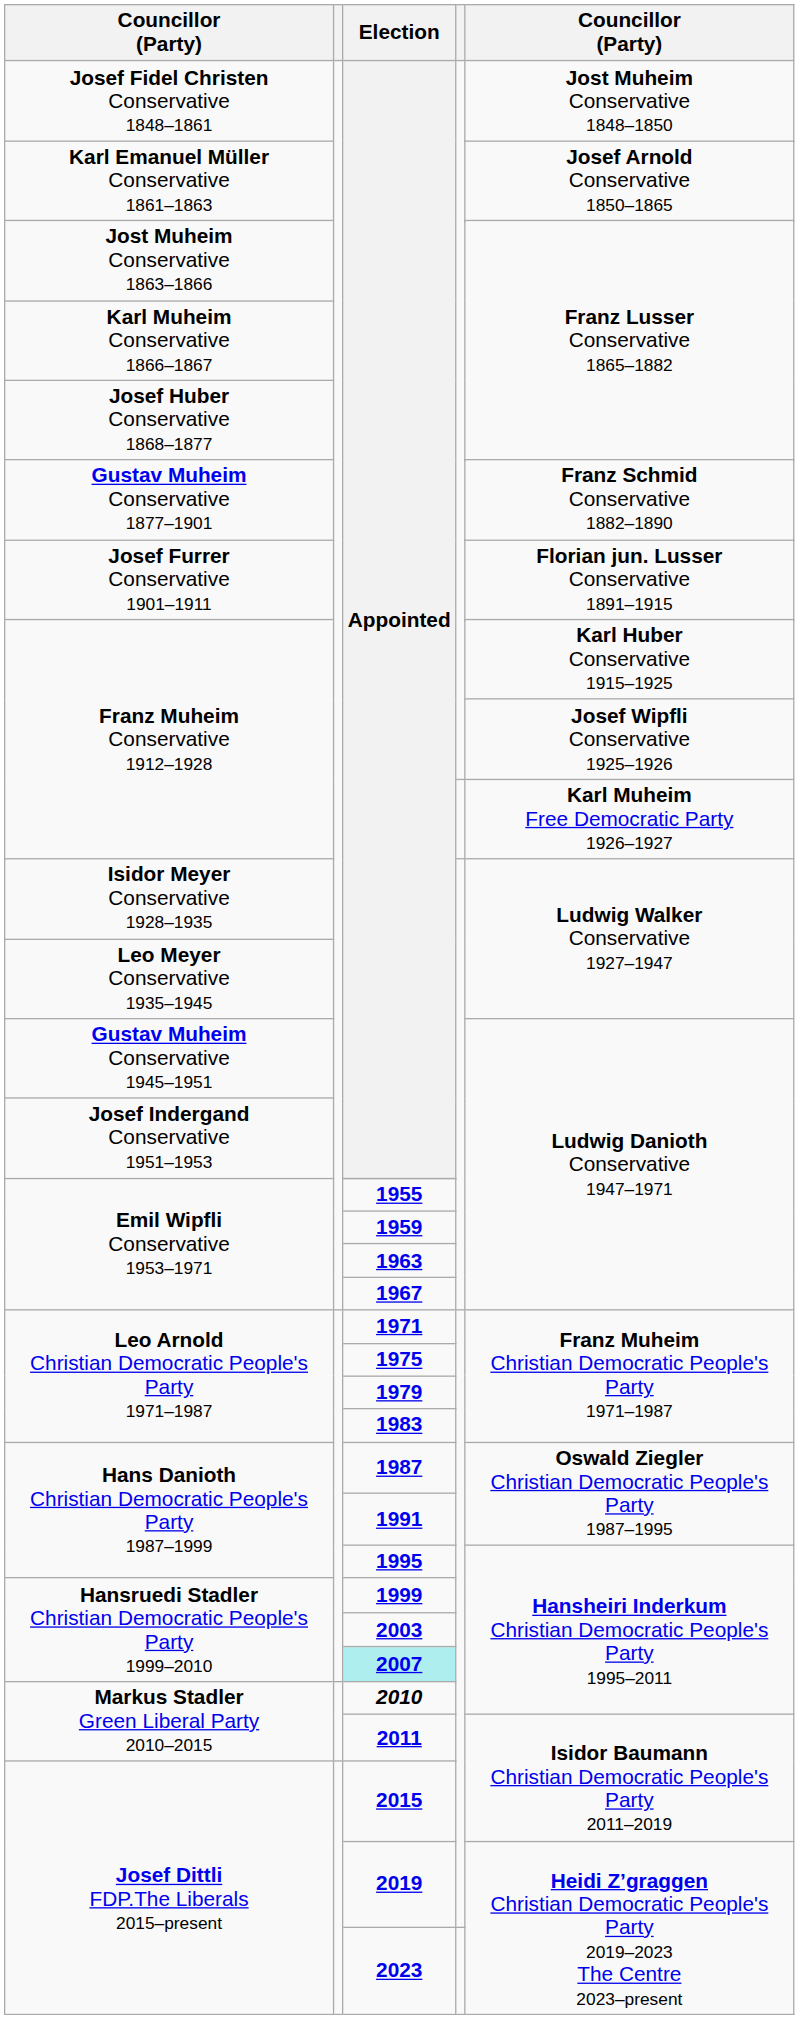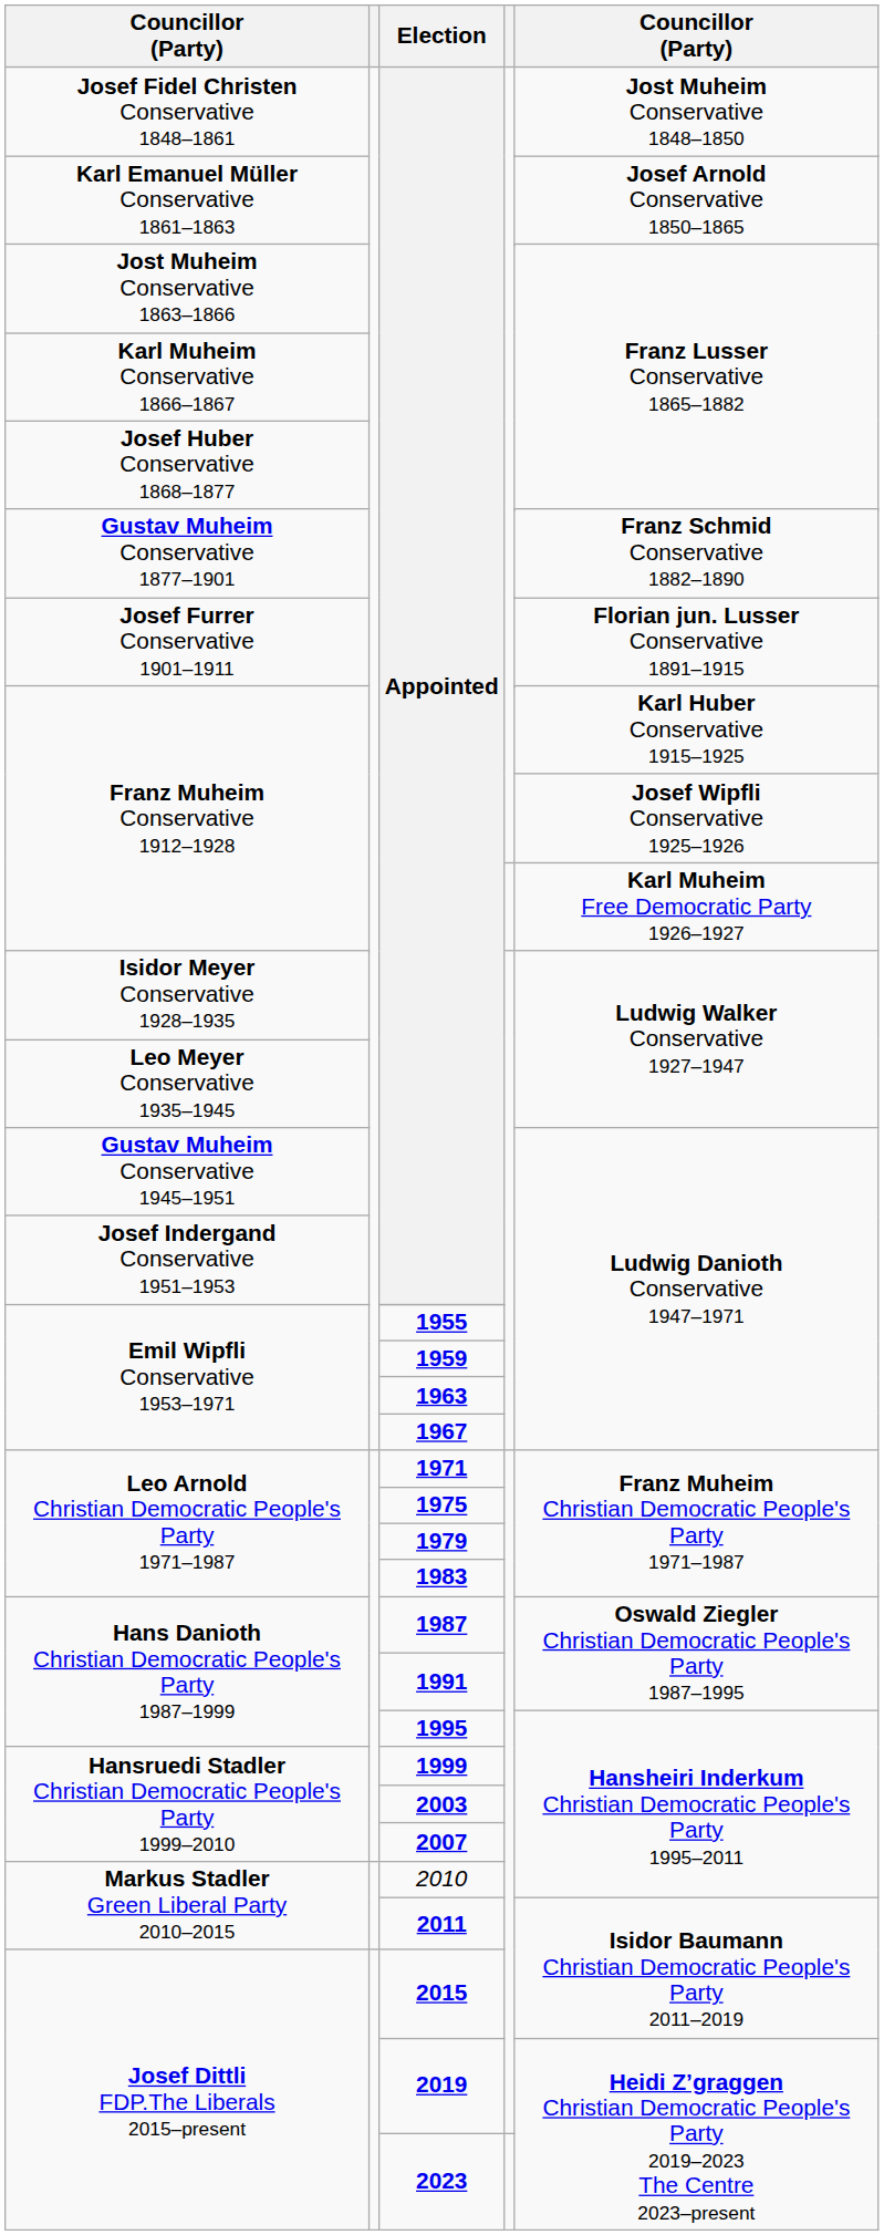2007 | Election: paleturquoise background -> no background
2010 | Election: bold -> normal
